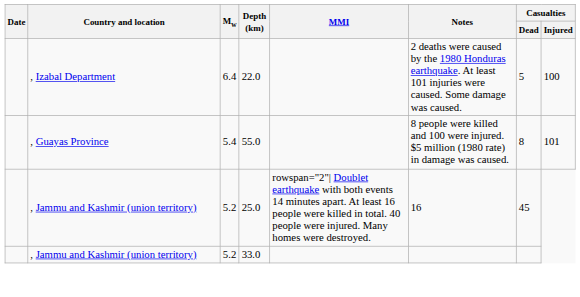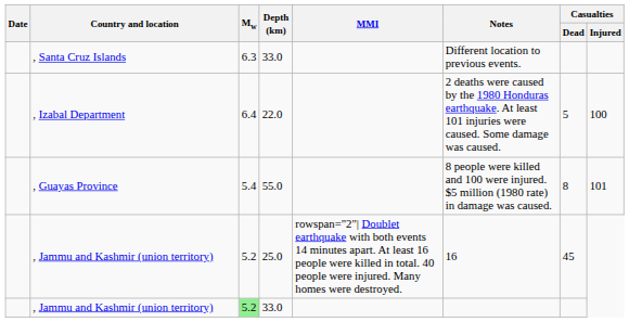+ row: , Santa Cruz Islands | 6.3 | 33.0 | Different location to previous events.
, Jammu and Kashmir (union territory) / 33.0 | Mw: no background -> lightgreen background
